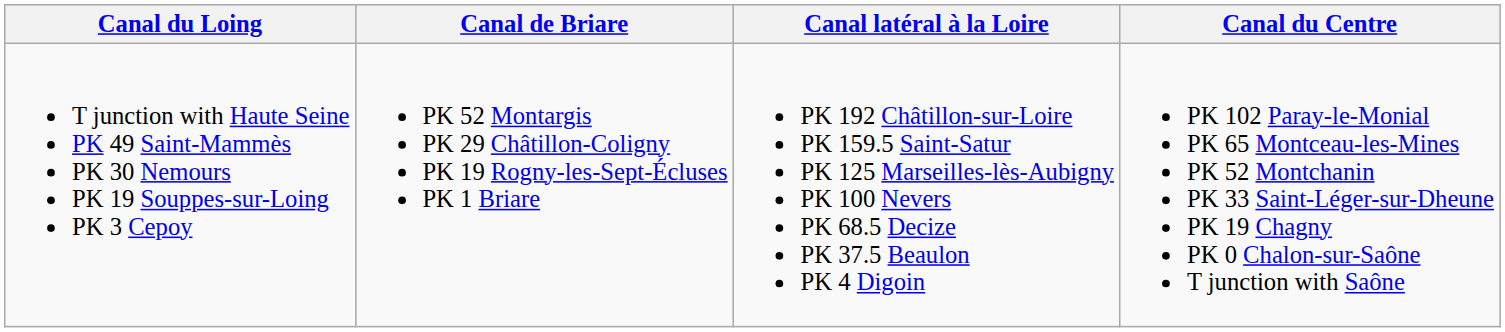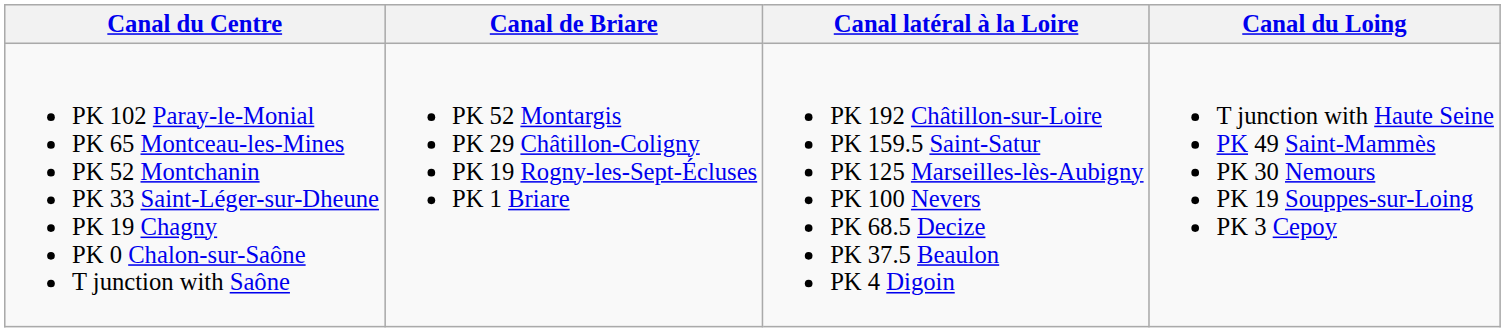columns swapped: Canal du Loing <-> Canal du Centre
